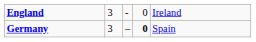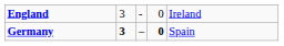Germany | column 2: normal -> bold
